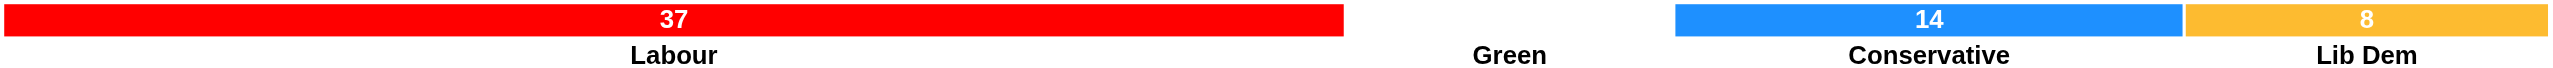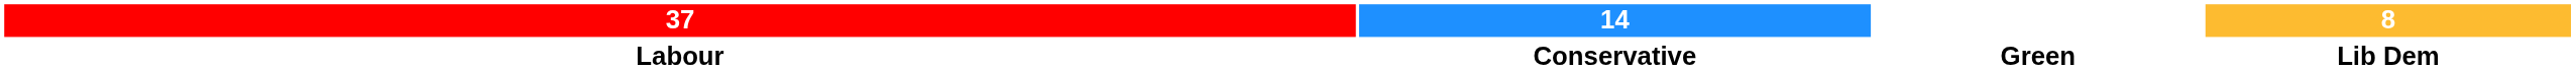columns swapped: 14 <-> 11
